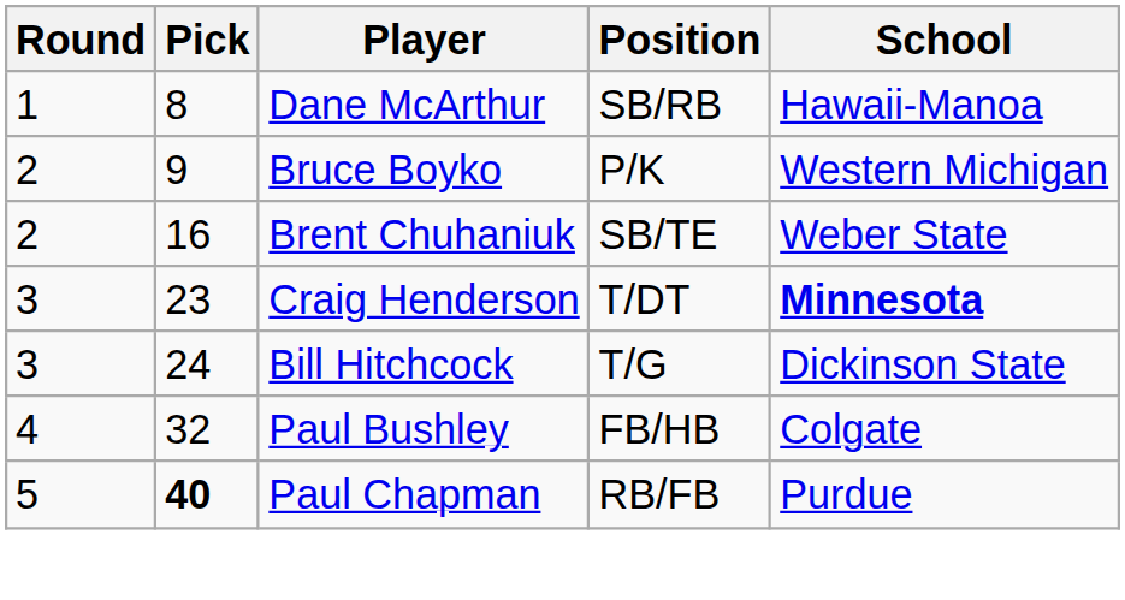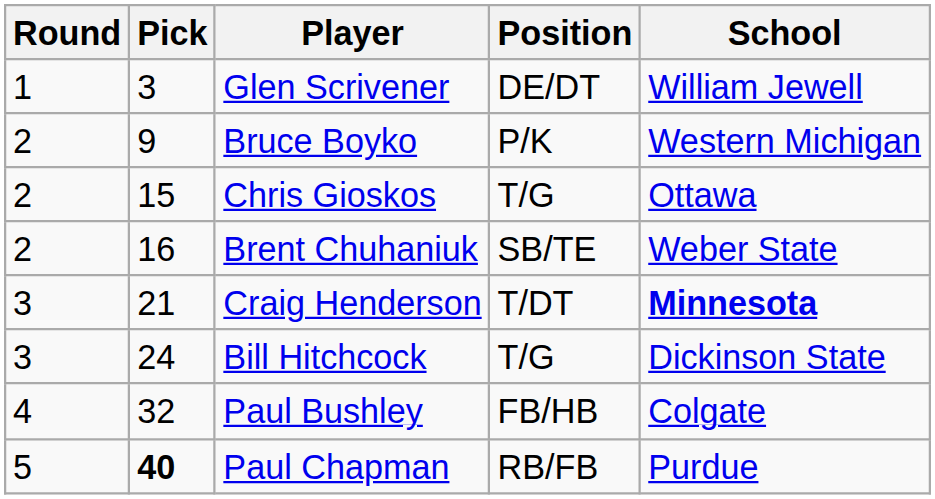+ row: 1 | 3 | Glen Scrivener | DE/DT | William Jewell
- row: 1 | 8 | Dane McArthur | SB/RB | Hawaii-Manoa
+ row: 2 | 15 | Chris Gioskos | T/G | Ottawa
Craig Henderson | Pick: 23 -> 21
